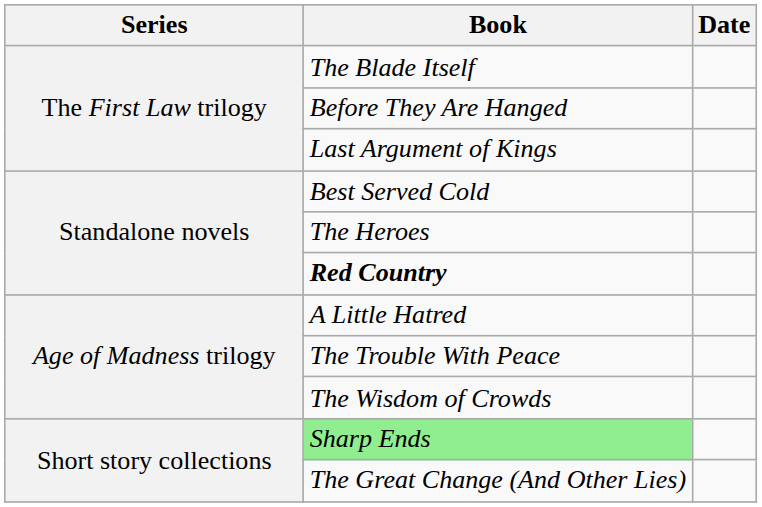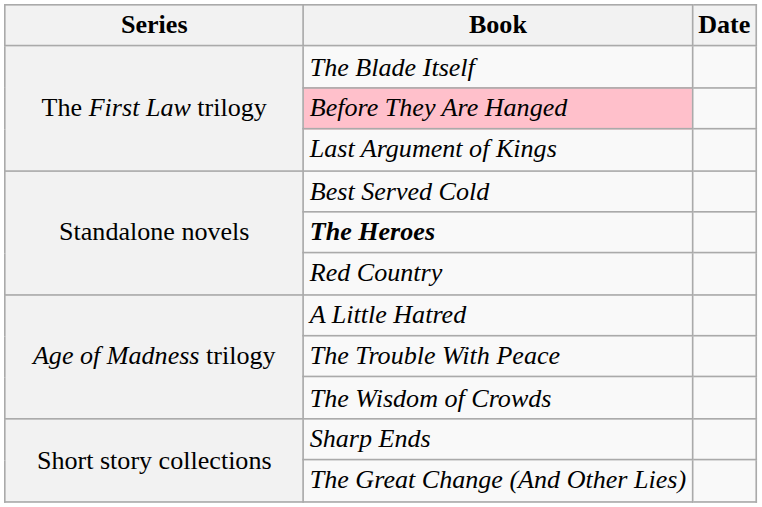Before They Are Hanged | Book: no background -> pink background
The Heroes | Book: normal -> bold
Red Country | Book: bold -> normal
Sharp Ends | Book: lightgreen background -> no background
